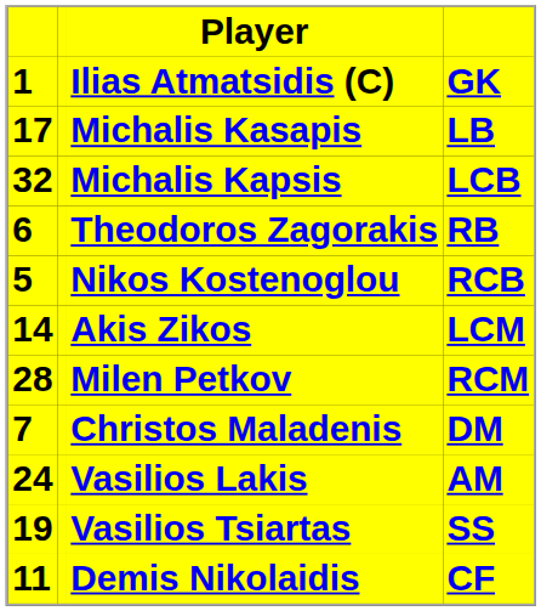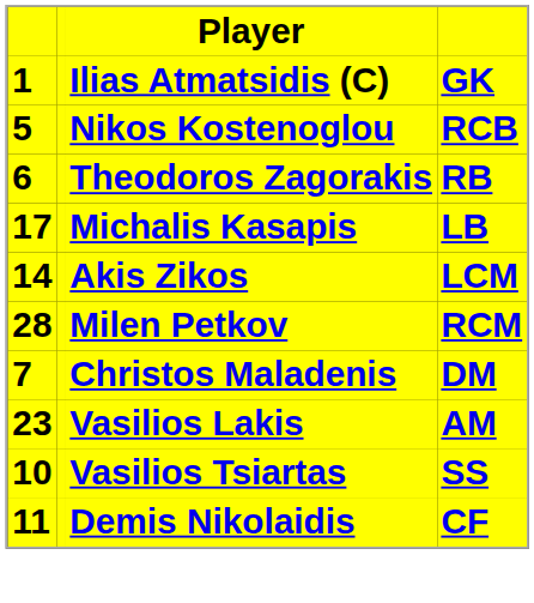rows swapped: Nikos Kostenoglou <-> Michalis Kasapis
- row: 32 | Michalis Kapsis | LCB
Vasilios Lakis | column 1: 24 -> 23
Vasilios Tsiartas | column 1: 19 -> 10
